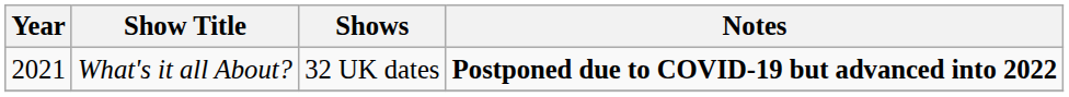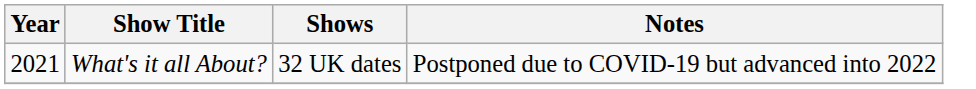row 2 | Notes: bold -> normal
